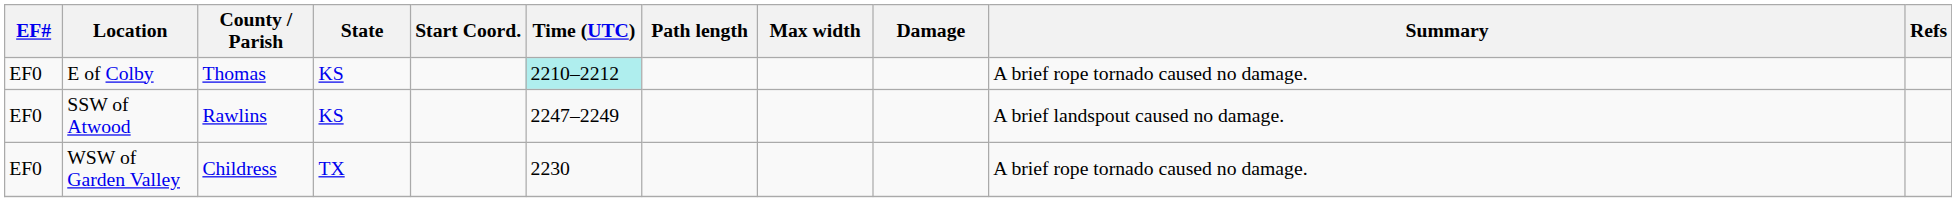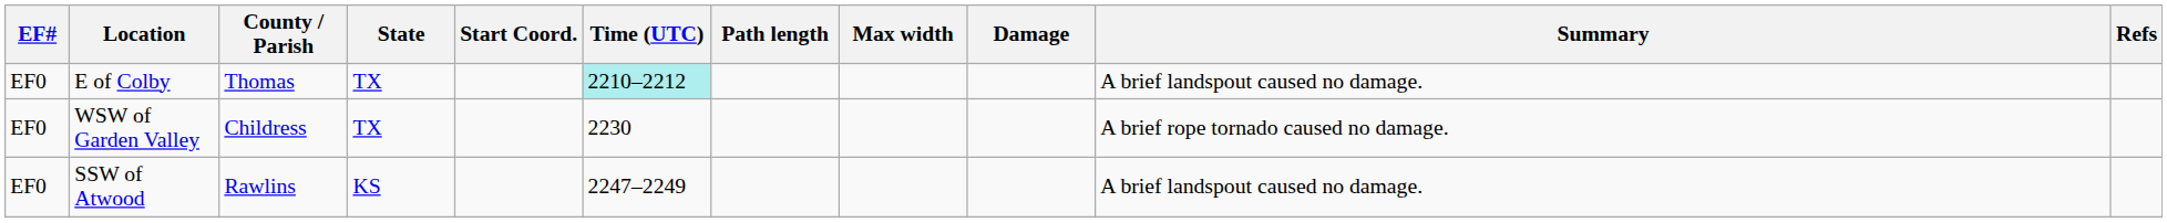E of Colby | State: KS -> TX
E of Colby | Summary: A brief rope tornado caused no damage. -> A brief landspout caused no damage.
rows swapped: WSW of Garden Valley <-> SSW of Atwood
